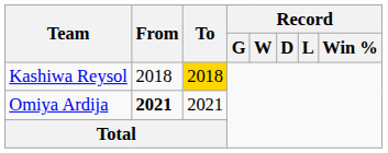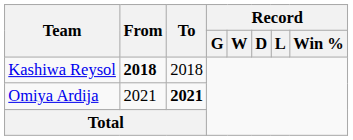Kashiwa Reysol | From: normal -> bold
Kashiwa Reysol | To: gold background -> no background
Omiya Ardija | From: bold -> normal
Omiya Ardija | To: normal -> bold
